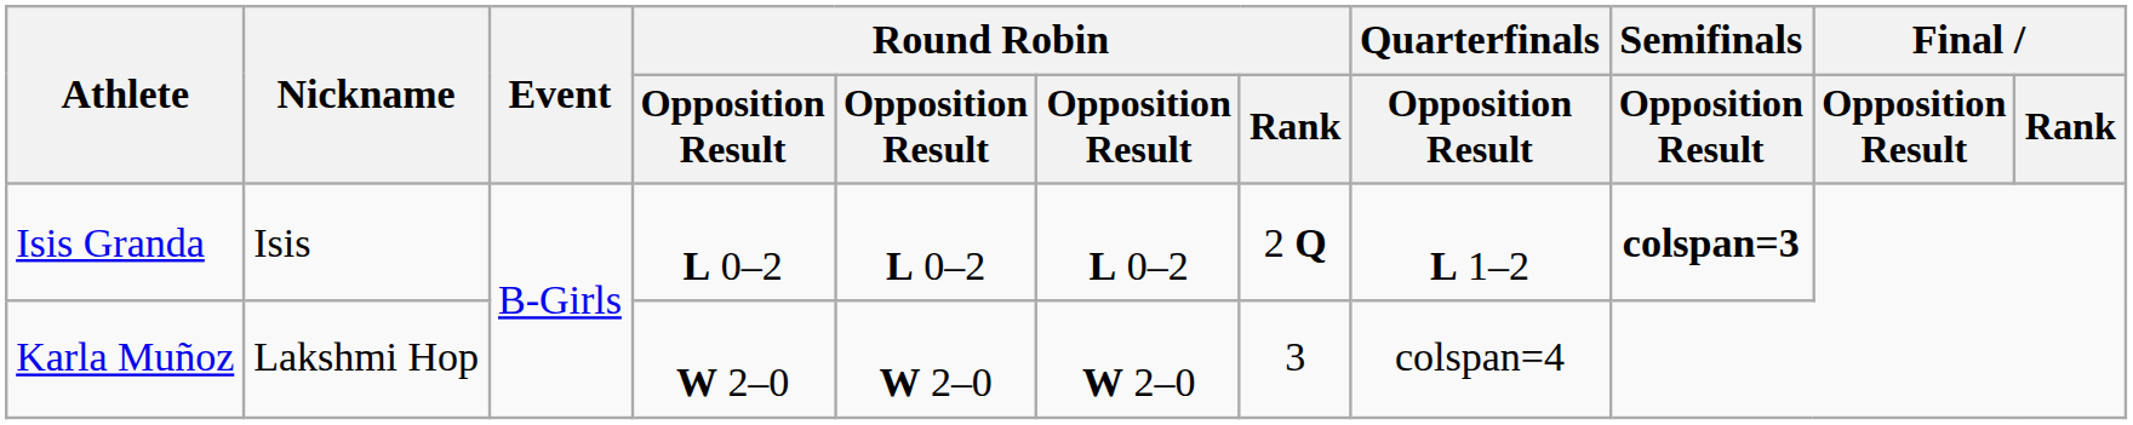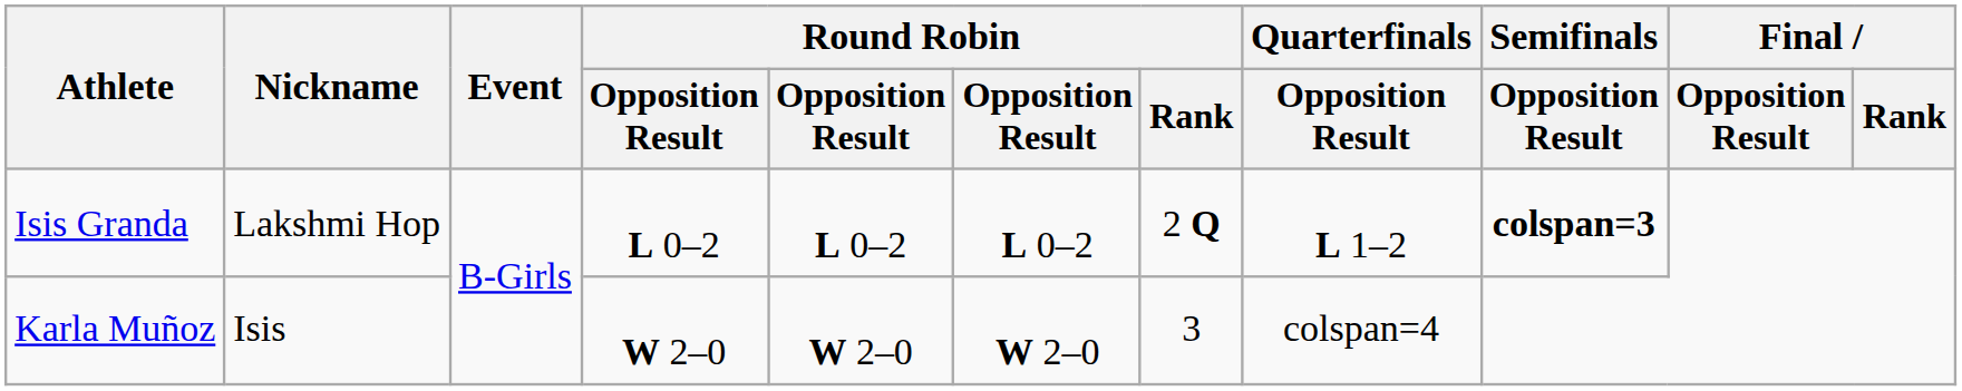Isis Granda | Nickname: Isis -> Lakshmi Hop
Karla Muñoz | Nickname: Lakshmi Hop -> Isis
